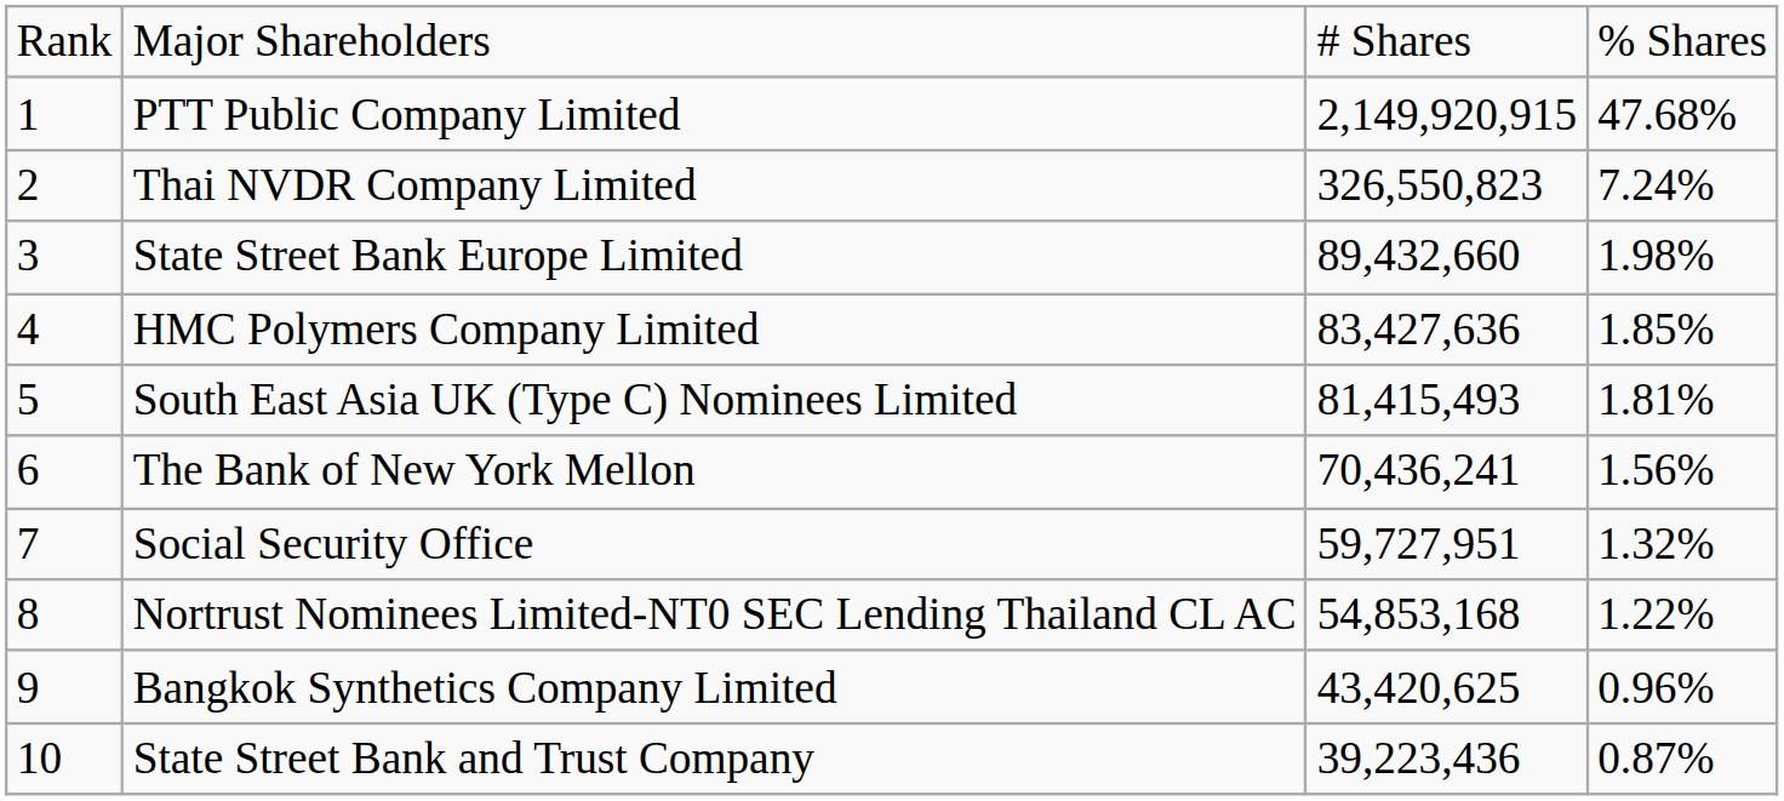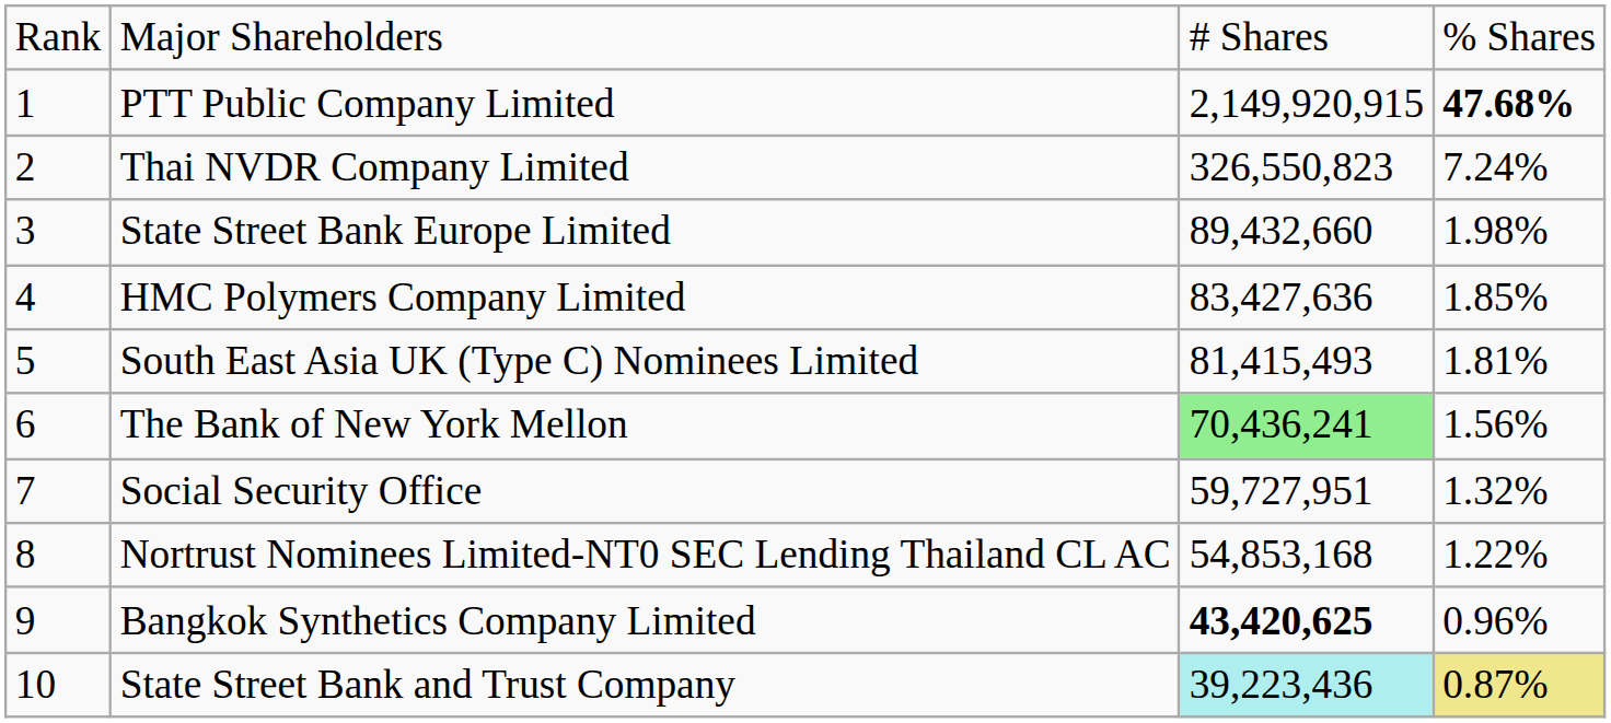PTT Public Company Limited | column 4: normal -> bold
The Bank of New York Mellon | column 3: no background -> lightgreen background
Bangkok Synthetics Company Limited | column 3: normal -> bold
State Street Bank and Trust Company | column 3: no background -> paleturquoise background
State Street Bank and Trust Company | column 4: no background -> khaki background
